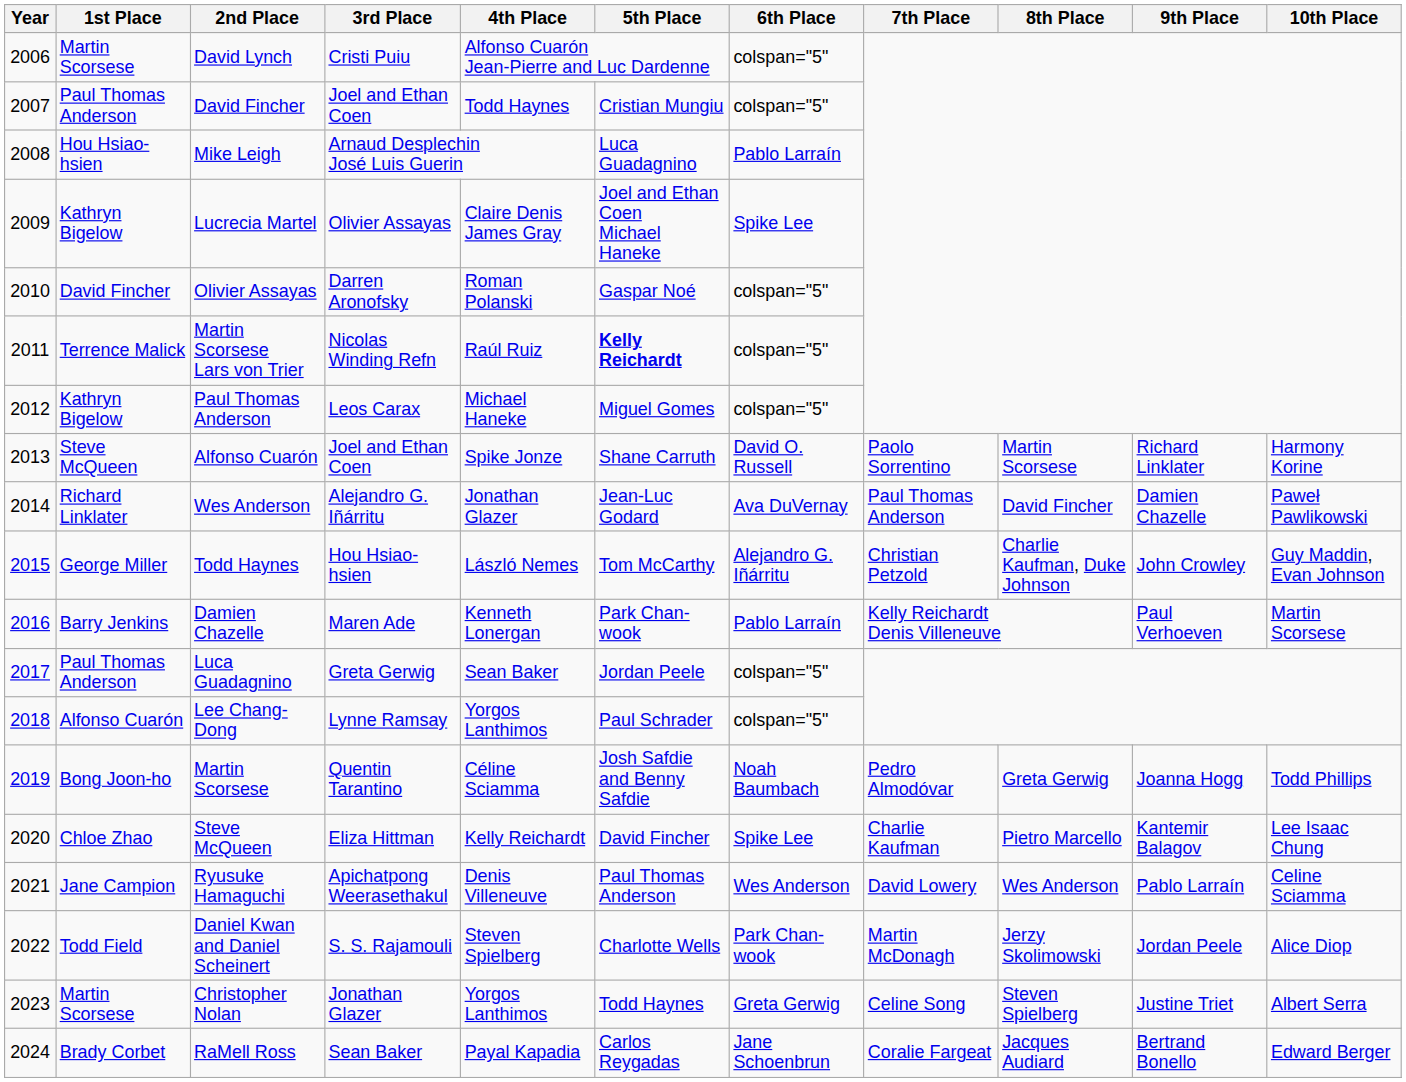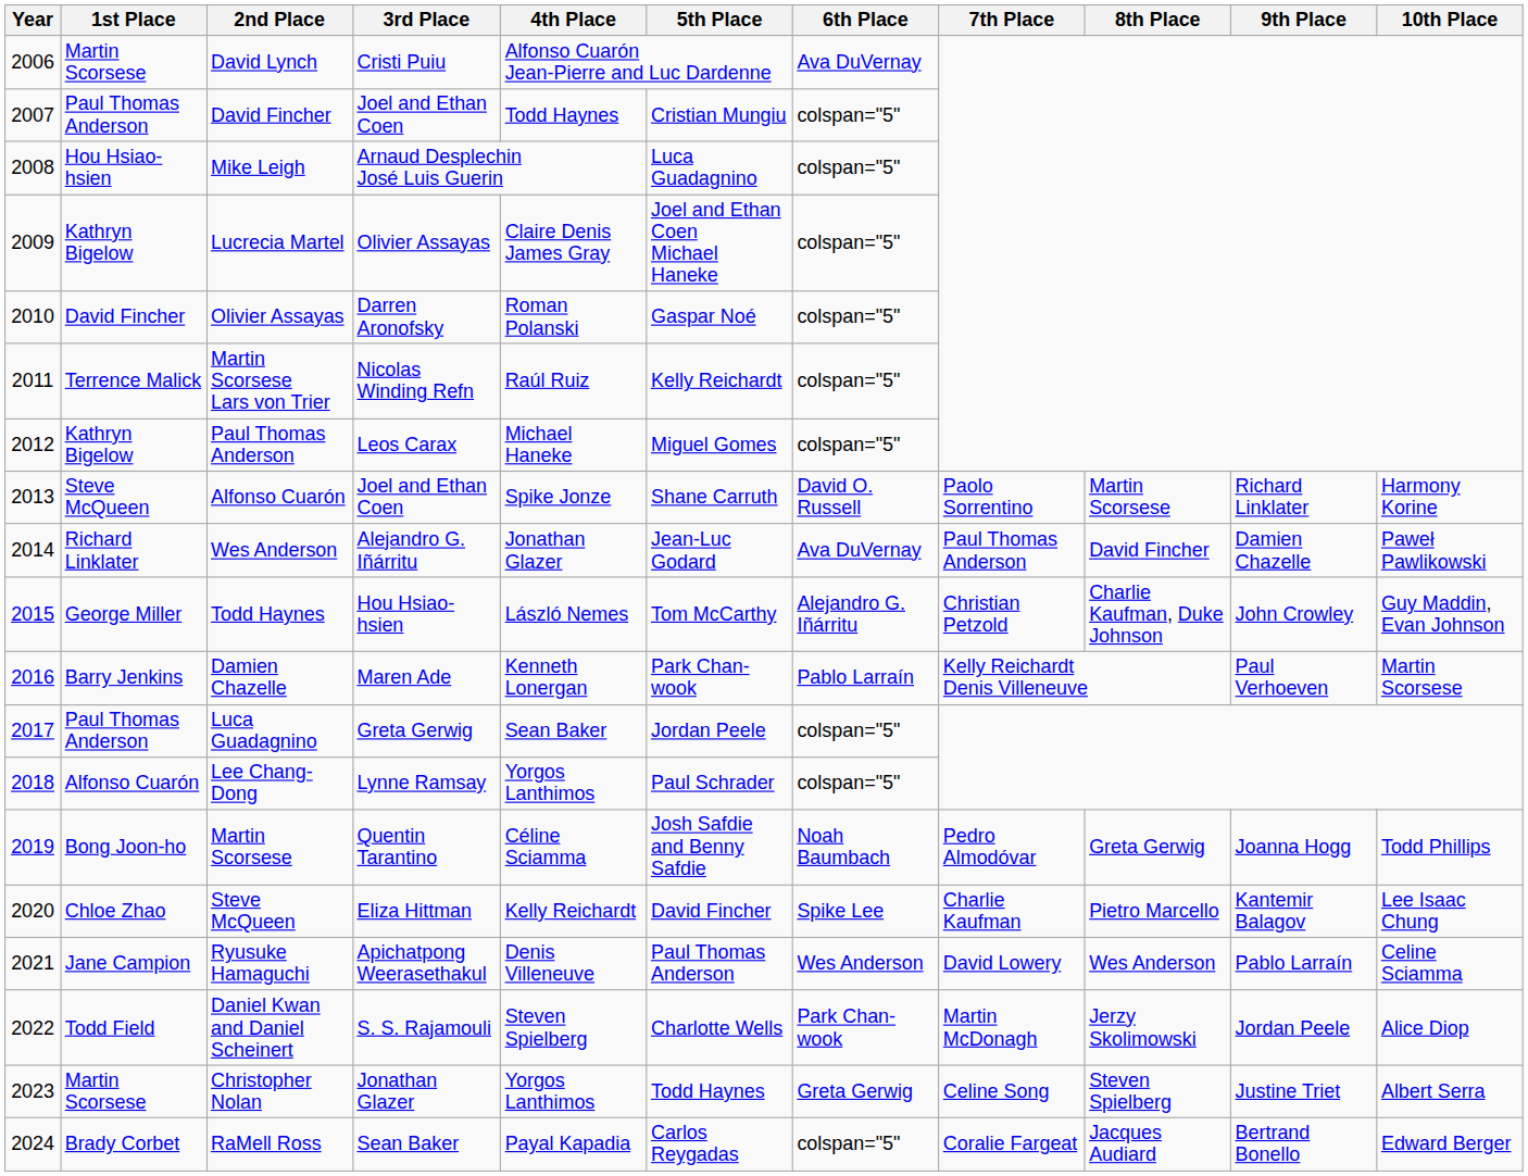David Lynch | 6th Place: colspan="5" -> Ava DuVernay
Mike Leigh | 6th Place: Pablo Larraín -> colspan="5"
Lucrecia Martel | 6th Place: Spike Lee -> colspan="5"
Martin Scorsese Lars von Trier | 5th Place: bold -> normal
RaMell Ross | 6th Place: Jane Schoenbrun -> colspan="5"
